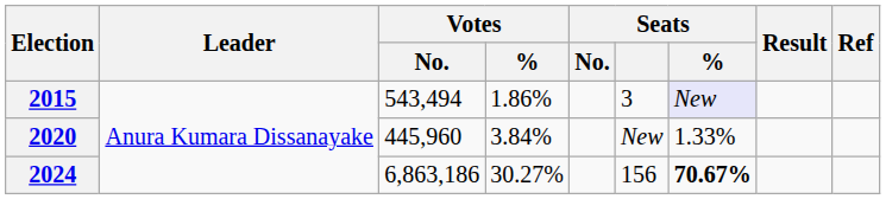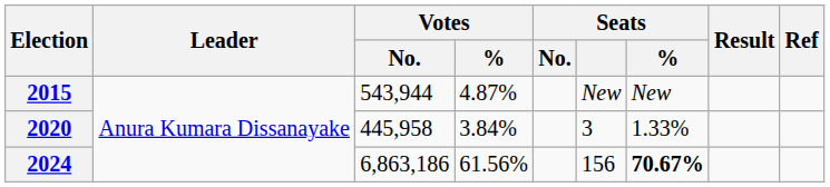2015 | Votes / No.: 543,494 -> 543,944
2015 | Votes / %: 1.86% -> 4.87%
2015 | Seats: 3 -> New
2015 | Seats / %: lavender background -> no background
2020 | Votes / No.: 445,960 -> 445,958
2020 | Seats: New -> 3
2024 | Votes / %: 30.27% -> 61.56%
